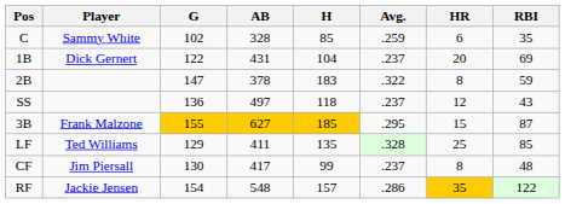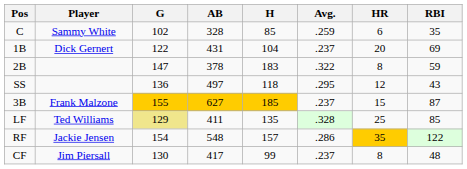SS | Avg.: .237 -> .295
3B | Avg.: .295 -> .237
LF | G: no background -> khaki background
rows swapped: CF <-> RF
